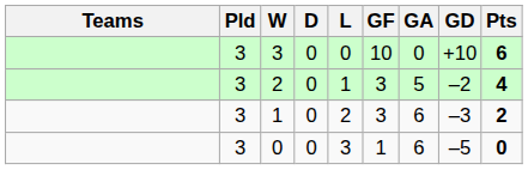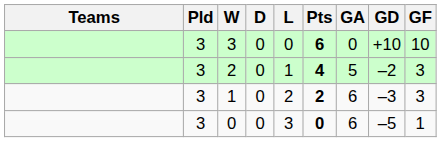columns swapped: GF <-> Pts
